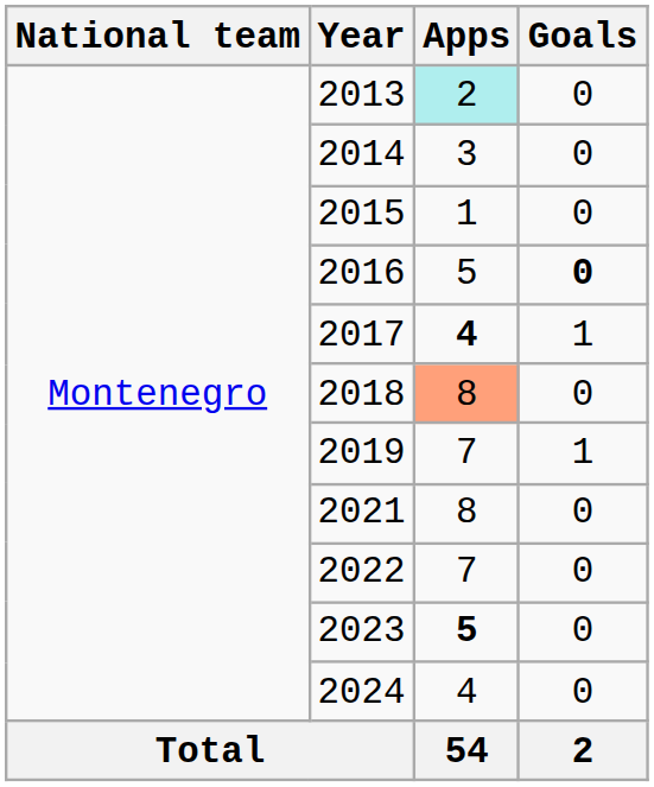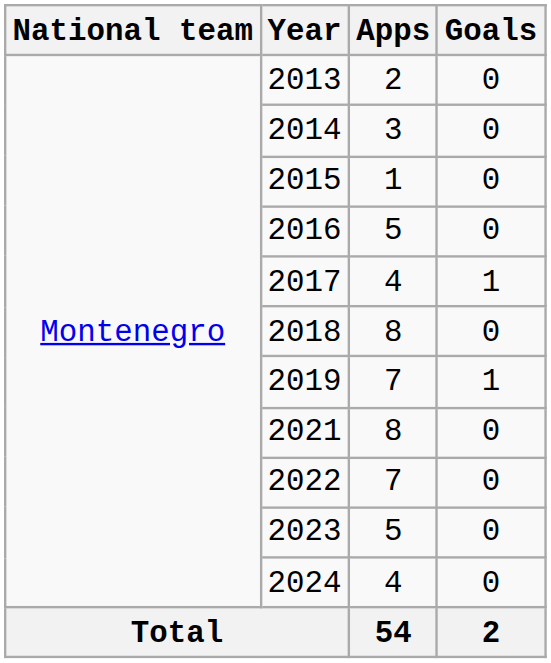2013 | Apps: paleturquoise background -> no background
2016 | Goals: bold -> normal
2017 | Apps: bold -> normal
2018 | Apps: lightsalmon background -> no background
2023 | Apps: bold -> normal
